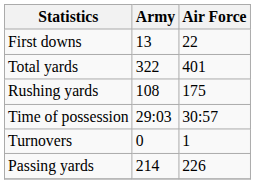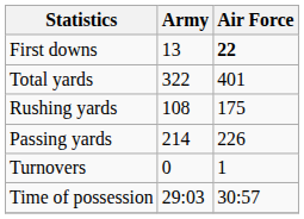First downs | Air Force: normal -> bold
rows swapped: Passing yards <-> Time of possession
